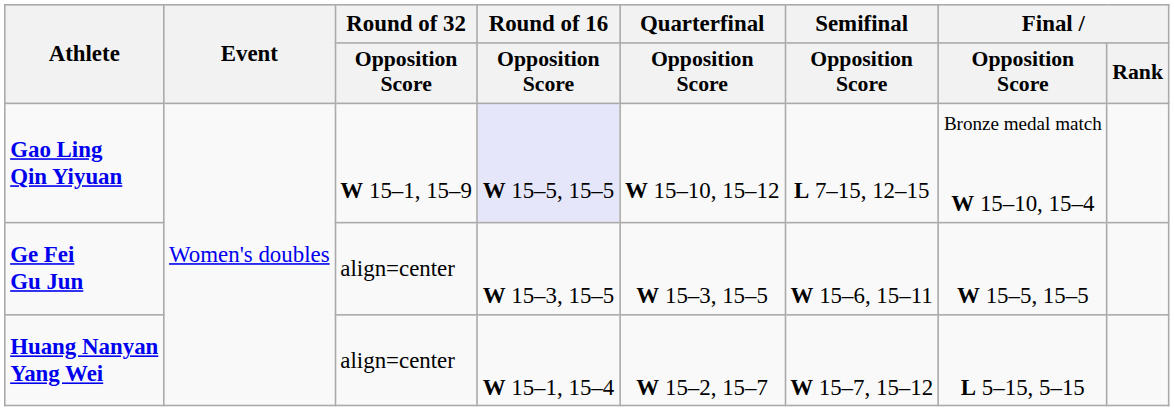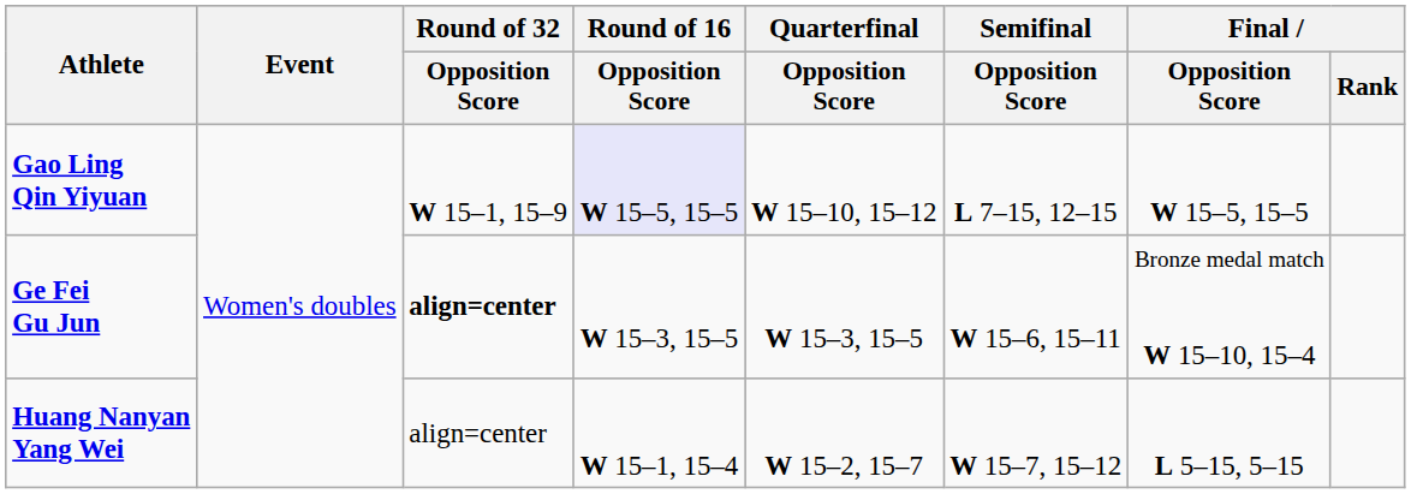Gao Ling Qin Yiyuan | Final / Opposition Score: Bronze medal match W 15–10, 15–4 -> W 15–5, 15–5
Ge Fei Gu Jun | Round of 32 / Opposition Score: normal -> bold
Ge Fei Gu Jun | Final / Opposition Score: W 15–5, 15–5 -> Bronze medal match W 15–10, 15–4
